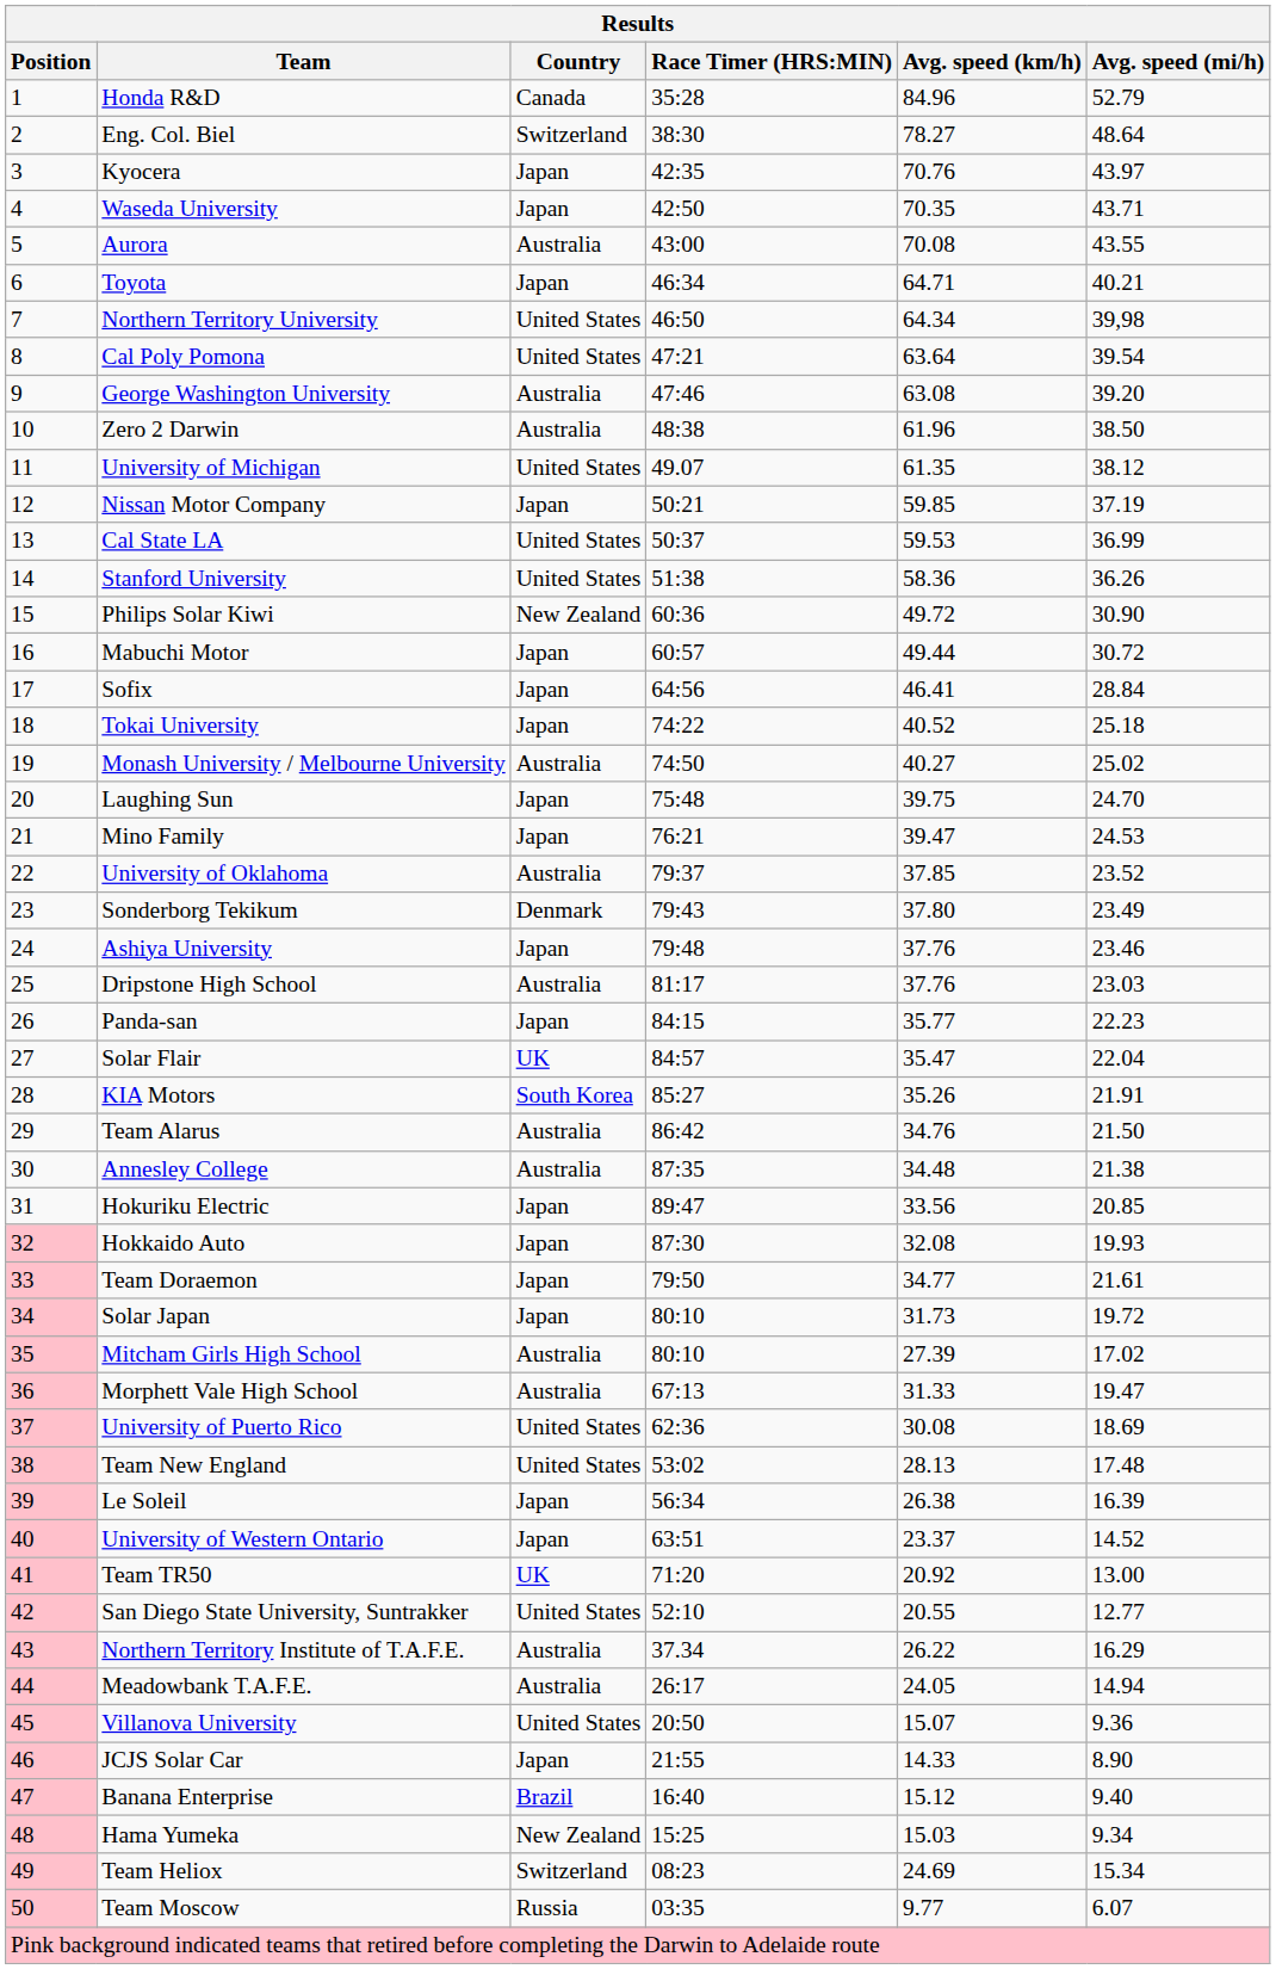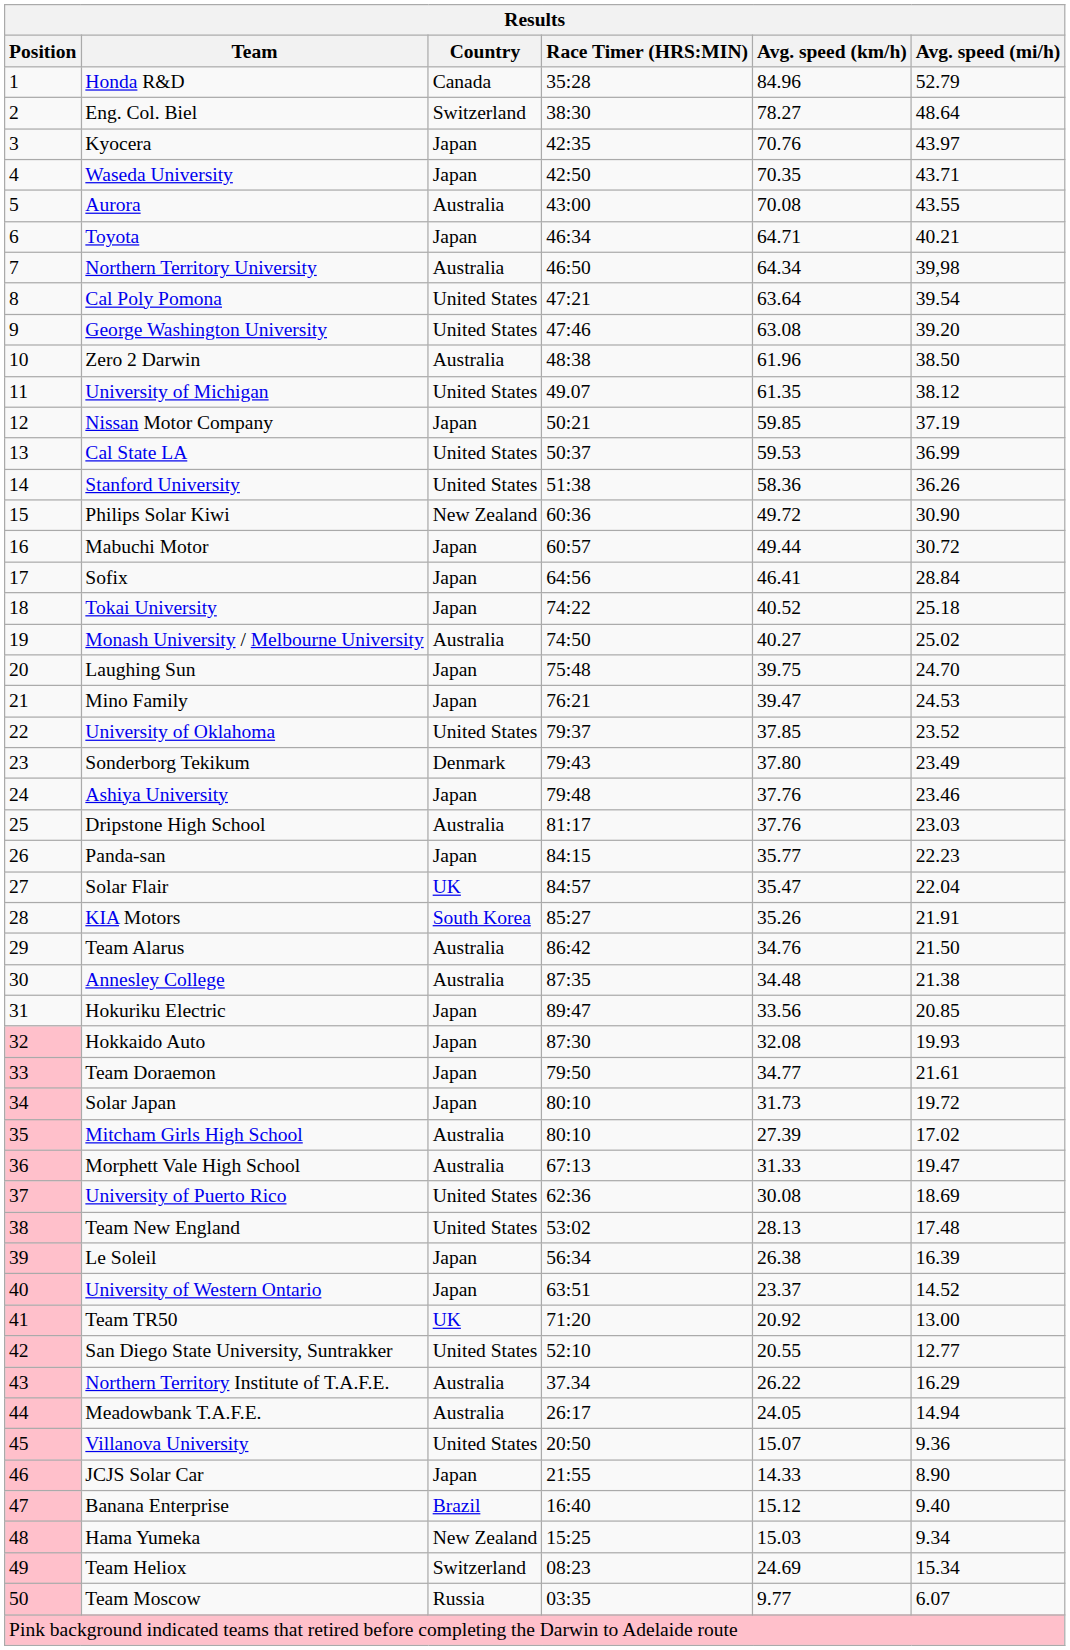Northern Territory University | Country: United States -> Australia
George Washington University | Country: Australia -> United States
University of Oklahoma | Country: Australia -> United States
